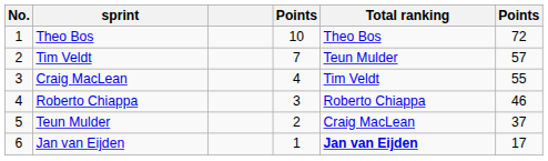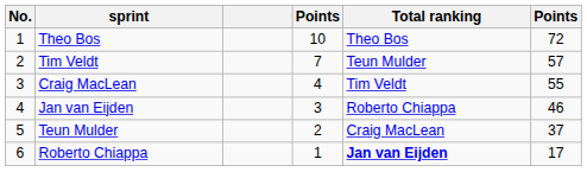row 5 | sprint: Roberto Chiappa -> Jan van Eijden
row 7 | sprint: Jan van Eijden -> Roberto Chiappa
